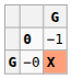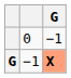row 2 | column 2: bold -> normal
row 3 | column 2: −0 -> −1
